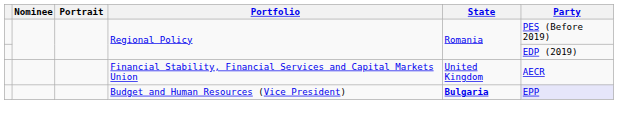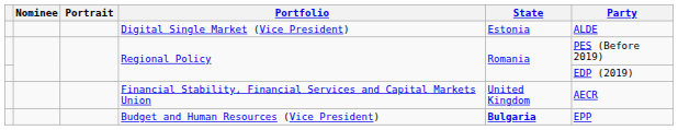+ row: Digital Single Market (Vice President) | Estonia | ALDE
Budget and Human Resources (Vice President) | Party: lavender background -> no background
